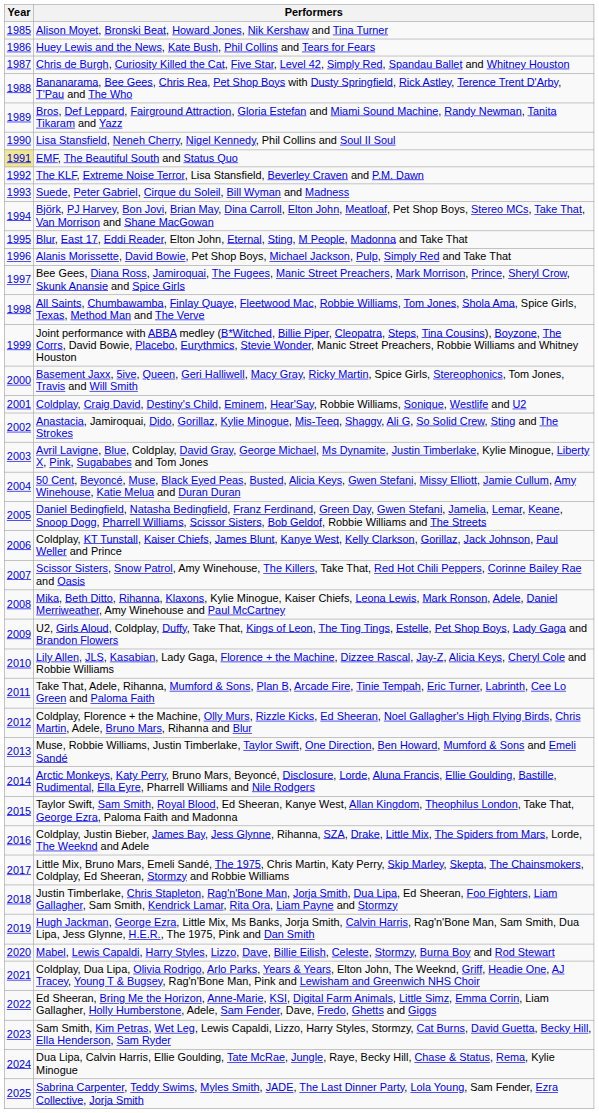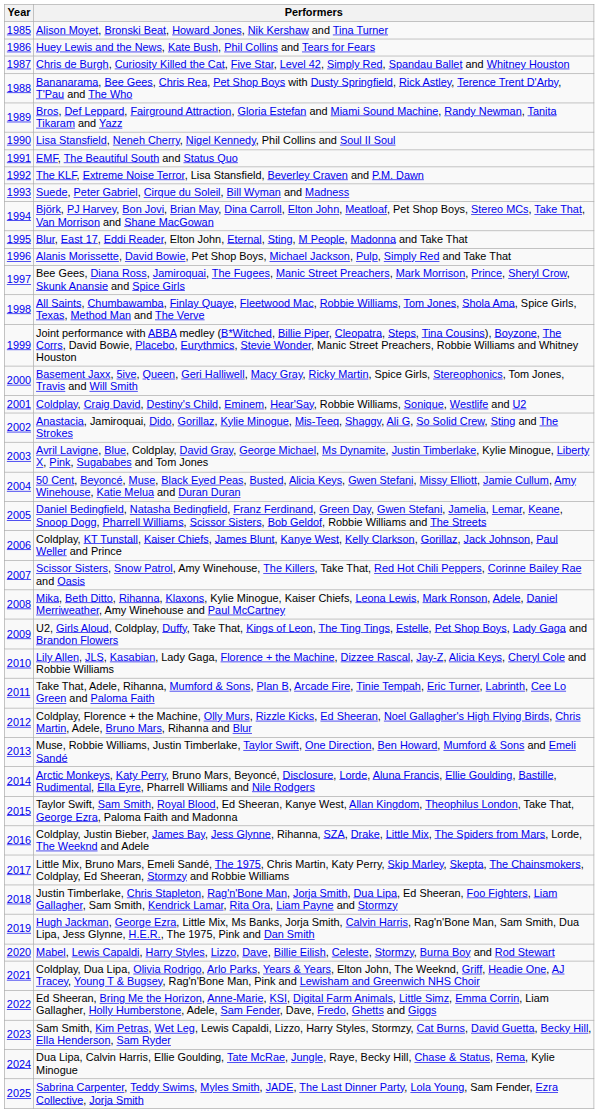EMF, The Beautiful South and Status Quo | Year: khaki background -> no background
